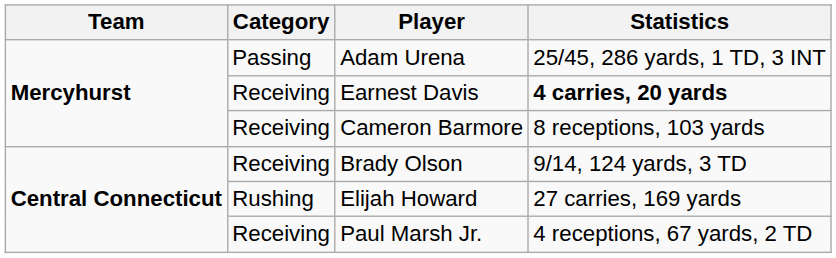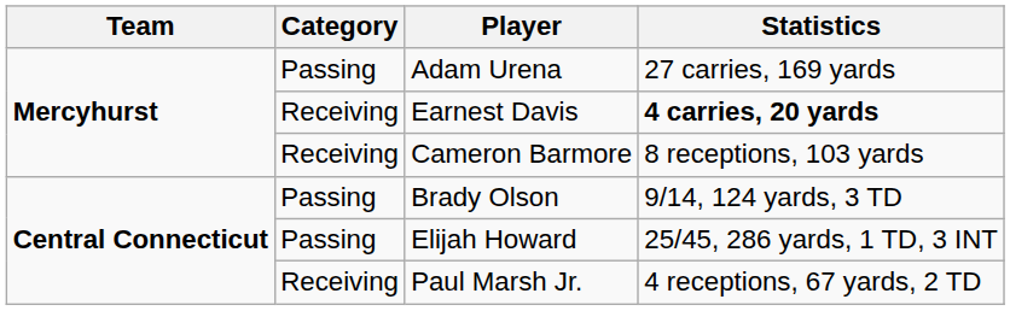Adam Urena | Statistics: 25/45, 286 yards, 1 TD, 3 INT -> 27 carries, 169 yards
Brady Olson | Category: Receiving -> Passing
Elijah Howard | Category: Rushing -> Passing
Elijah Howard | Statistics: 27 carries, 169 yards -> 25/45, 286 yards, 1 TD, 3 INT
